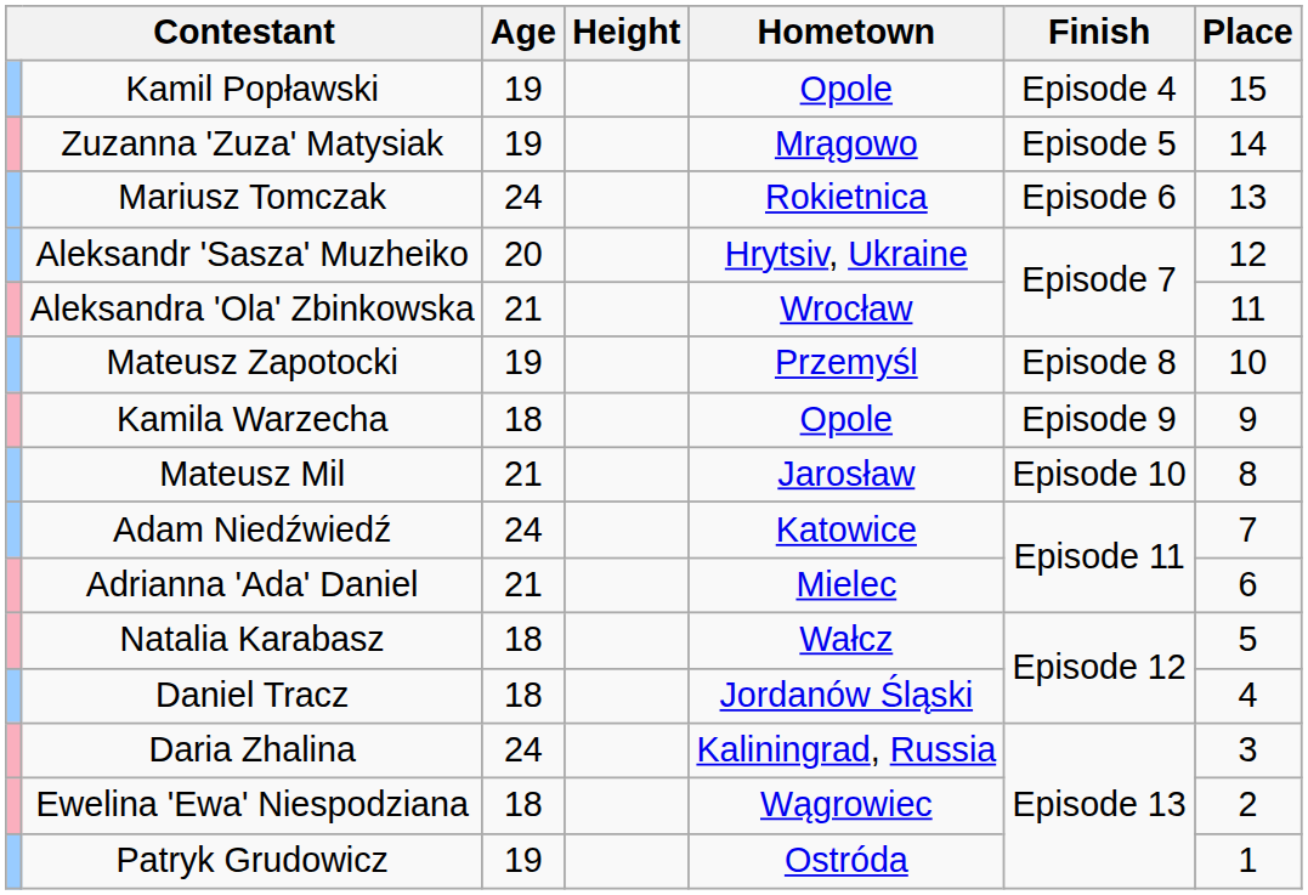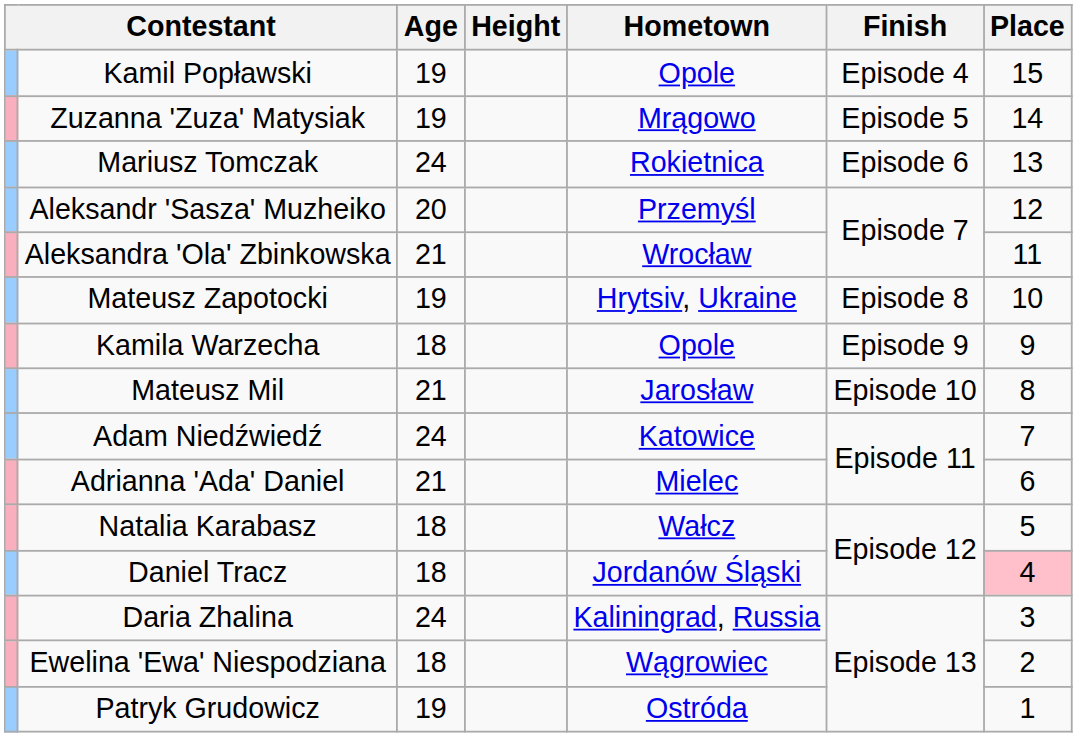Aleksandr 'Sasza' Muzheiko | Hometown: Hrytsiv, Ukraine -> Przemyśl
Mateusz Zapotocki | Hometown: Przemyśl -> Hrytsiv, Ukraine
Daniel Tracz | Place: no background -> pink background
